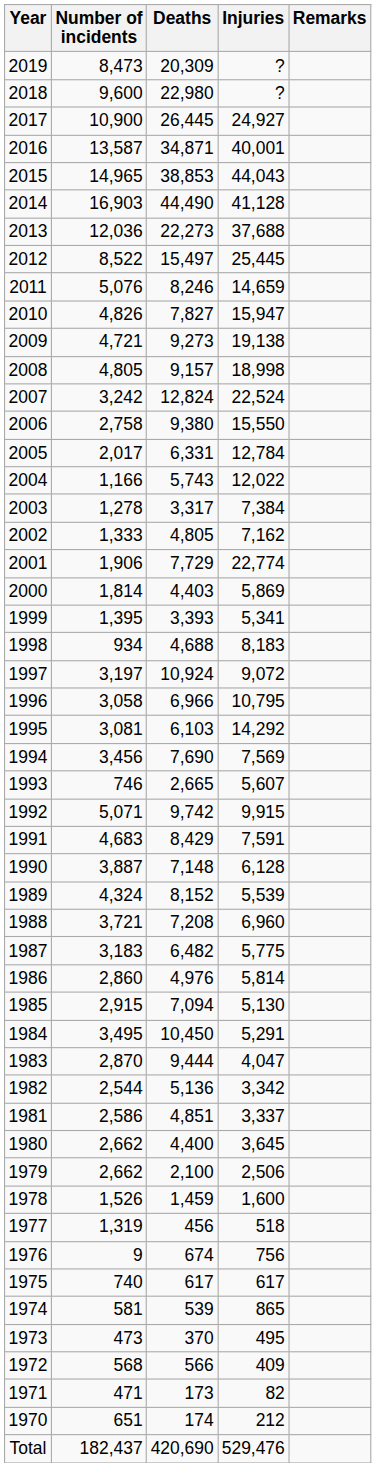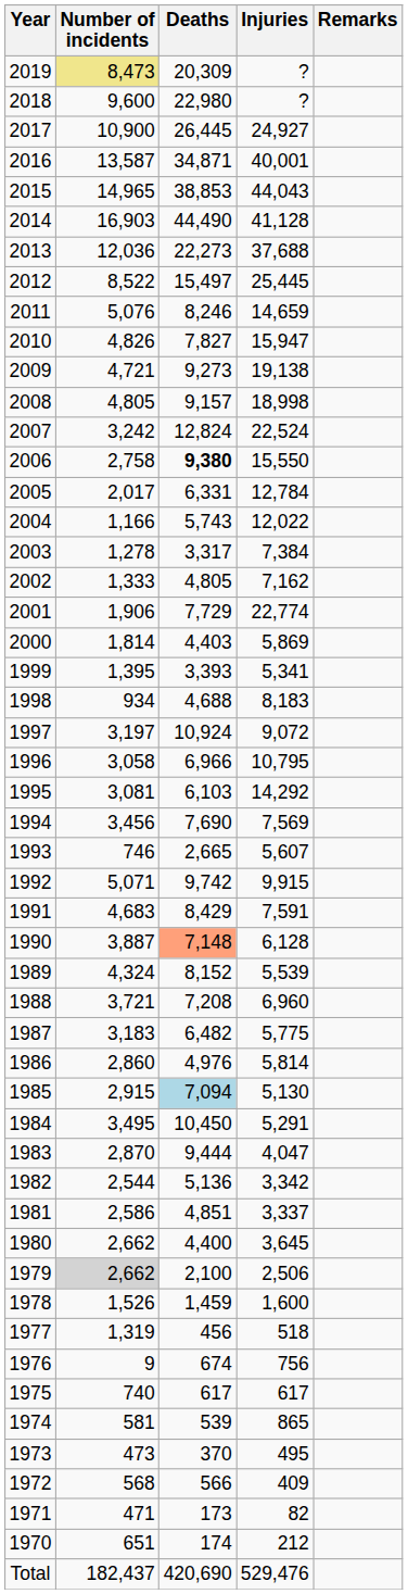2019 | Number of incidents: no background -> khaki background
2006 | Deaths: normal -> bold
1990 | Deaths: no background -> lightsalmon background
1985 | Deaths: no background -> lightblue background
1979 | Number of incidents: no background -> lightgrey background
